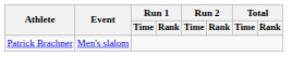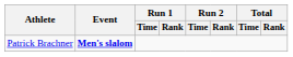Patrick Brachner | Event: normal -> bold
